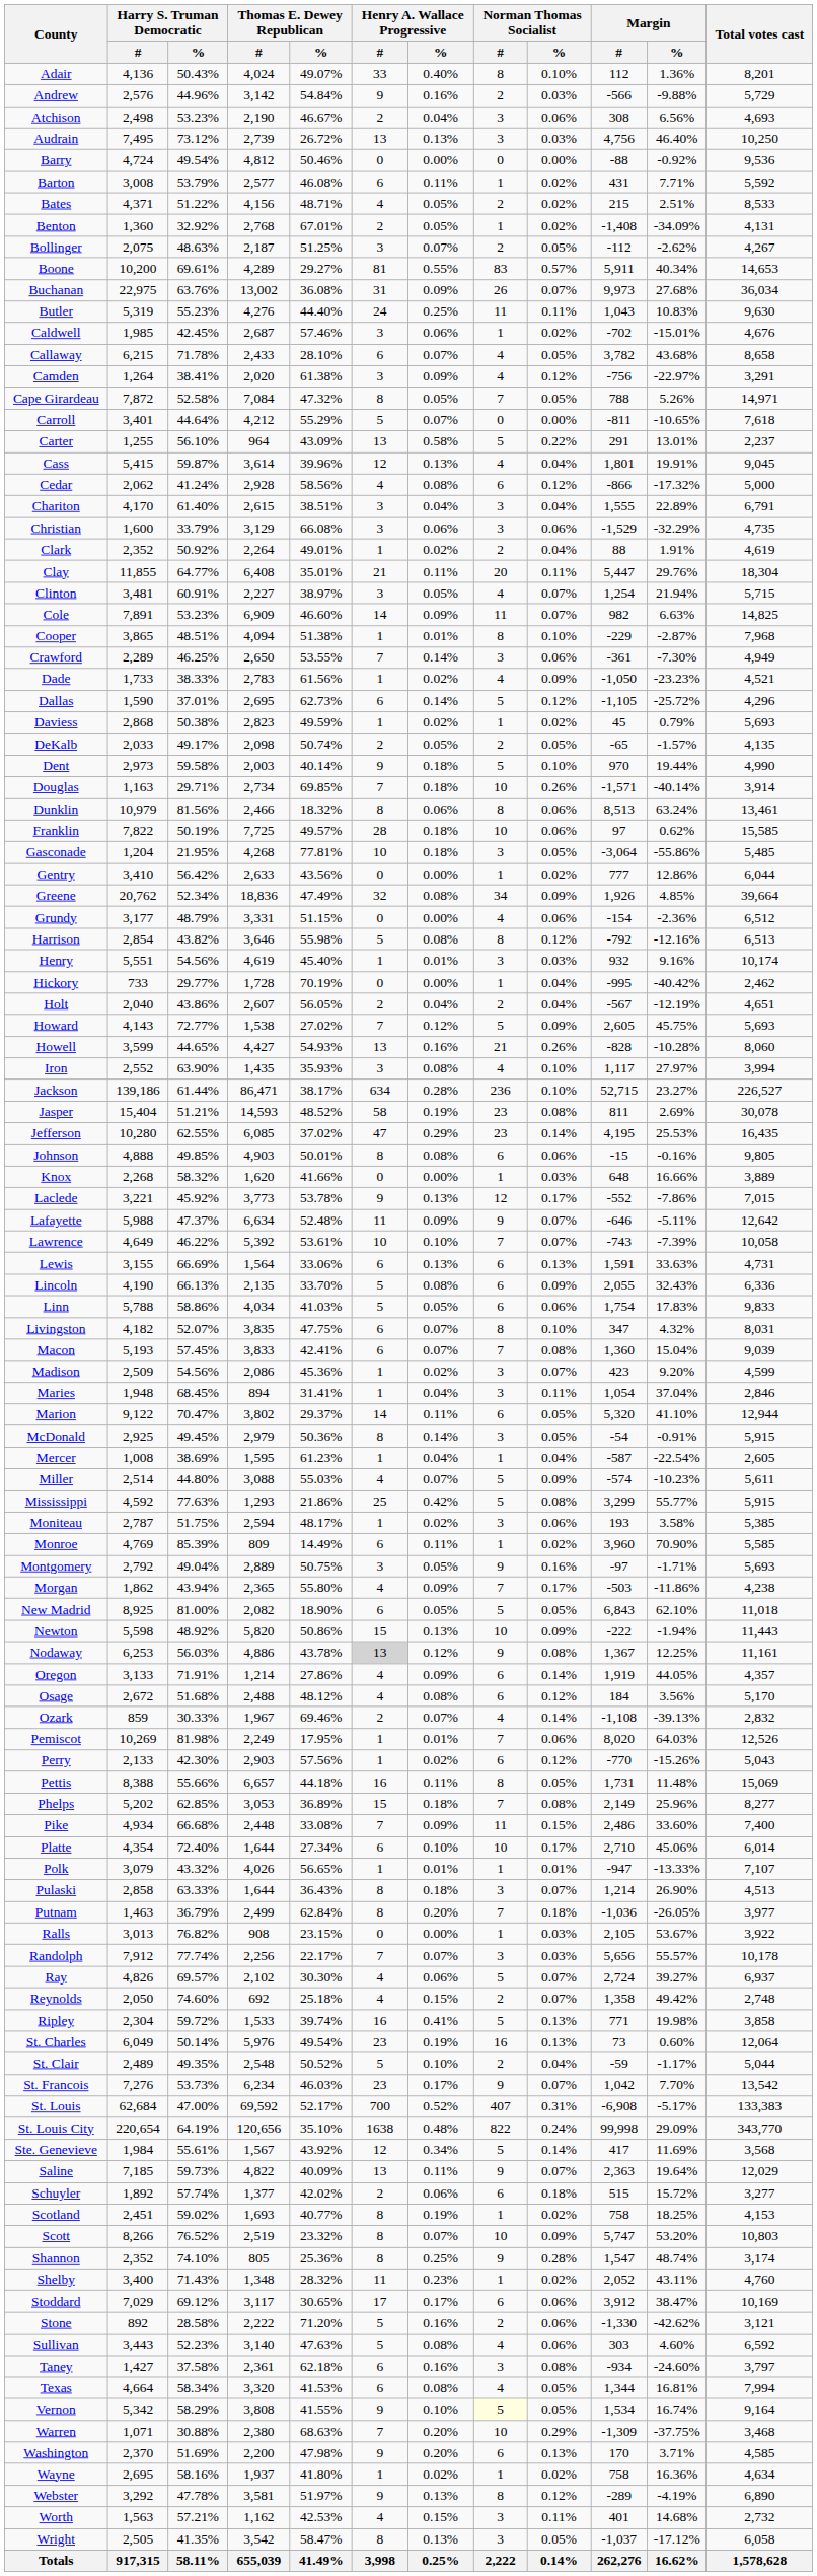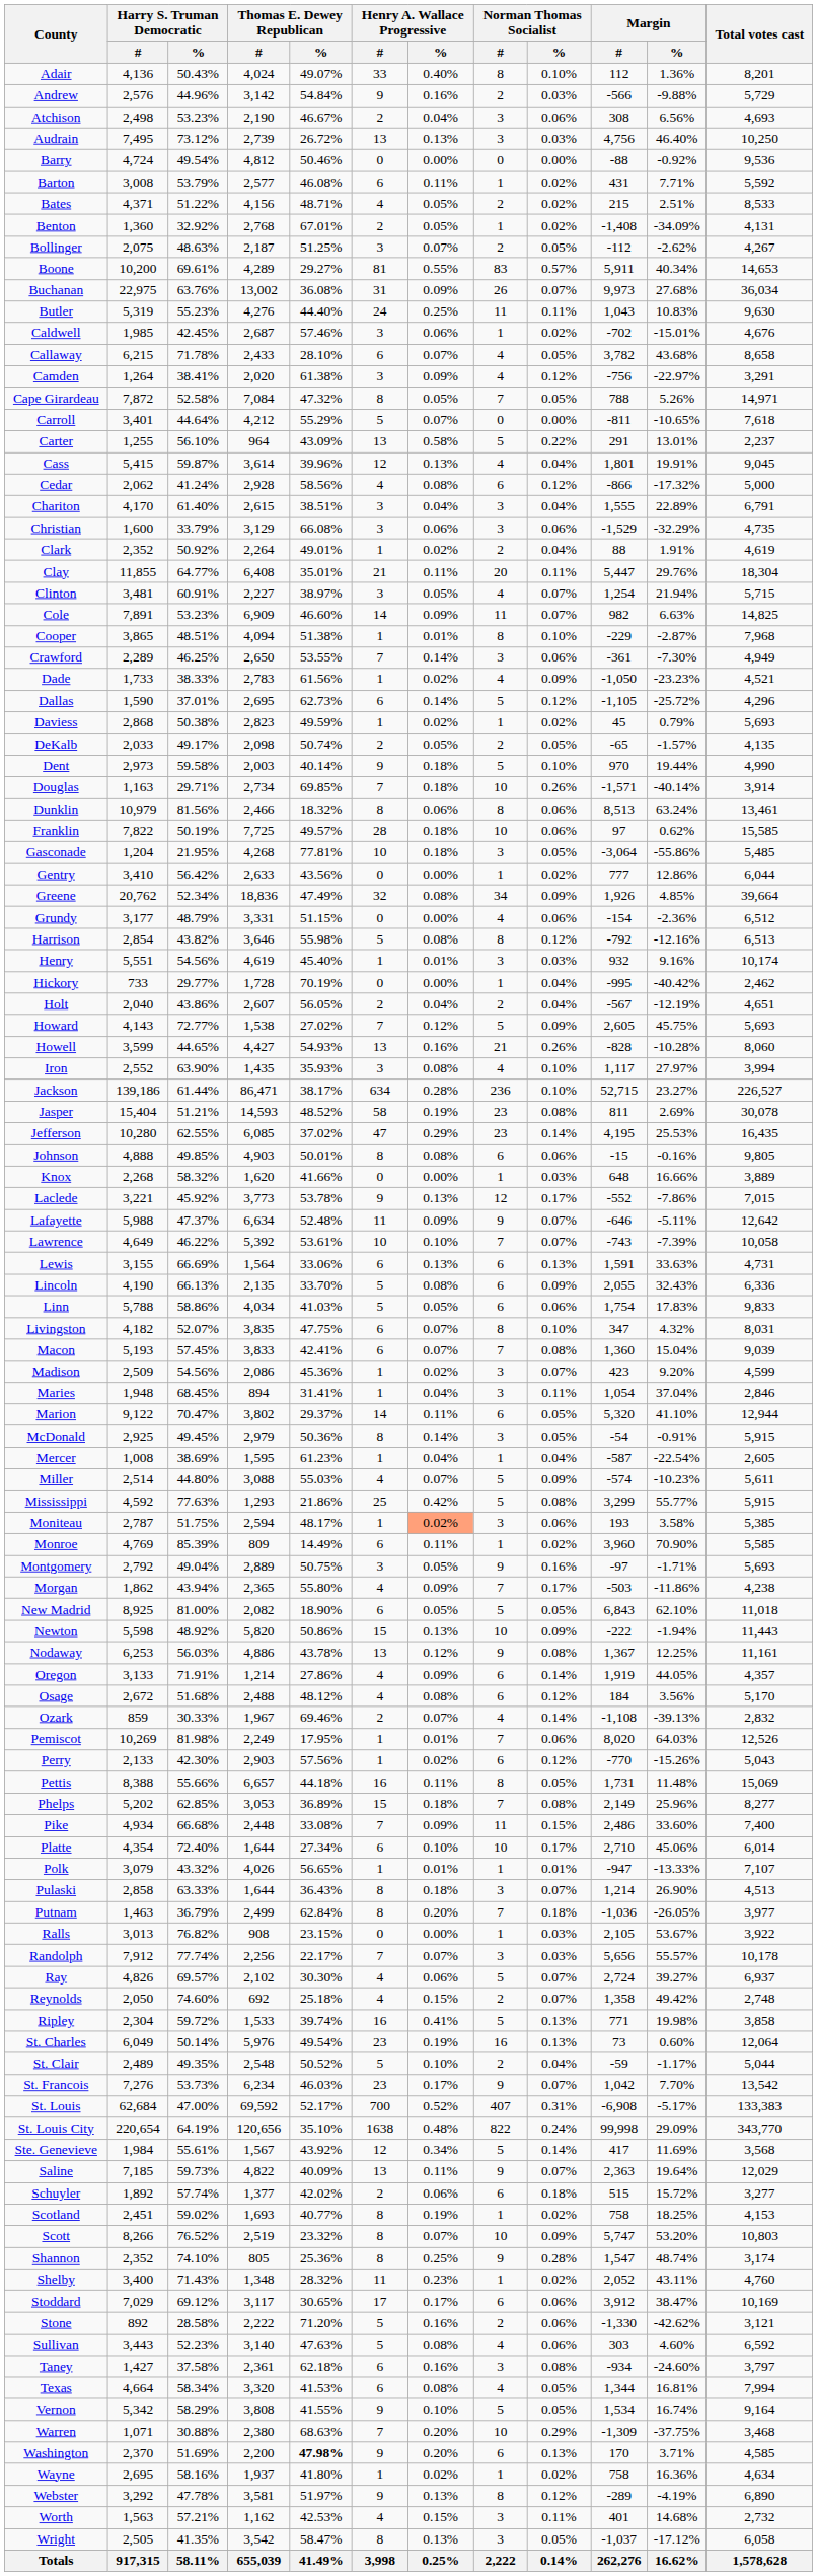Moniteau | Henry A. Wallace Progressive / %: no background -> lightsalmon background
Nodaway | Henry A. Wallace Progressive / #: lightgrey background -> no background
Vernon | Norman Thomas Socialist / #: lightyellow background -> no background
Washington | Thomas E. Dewey Republican / %: normal -> bold
